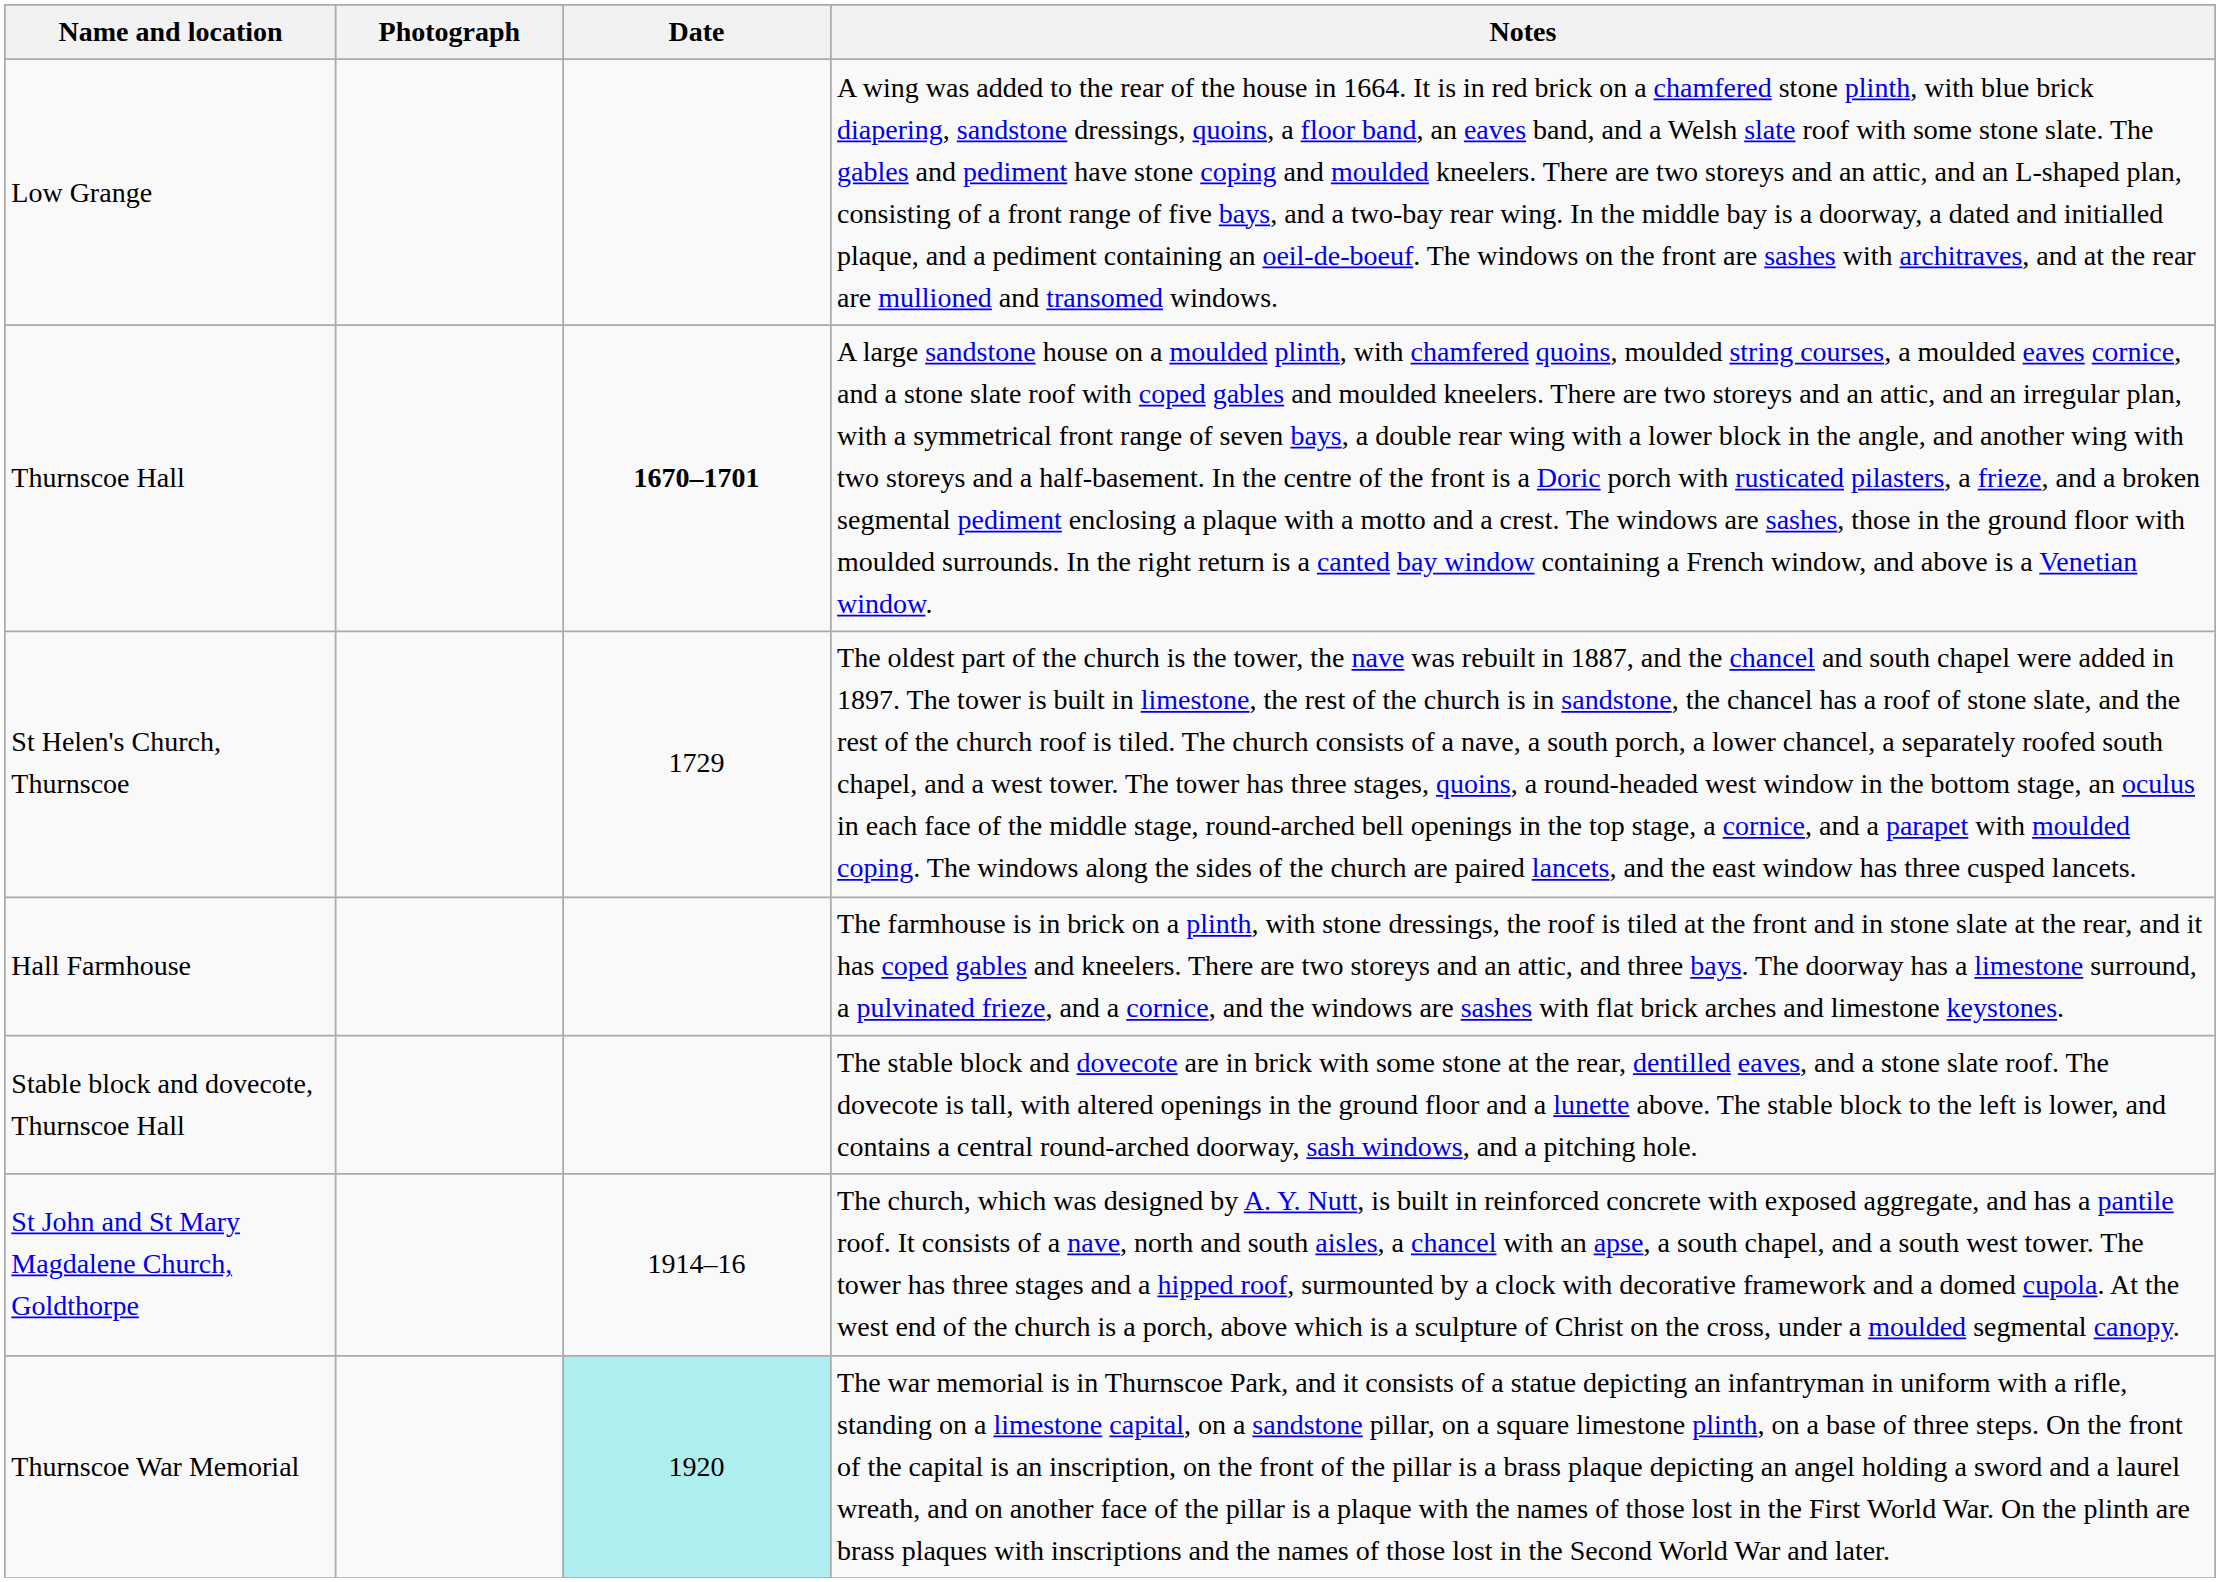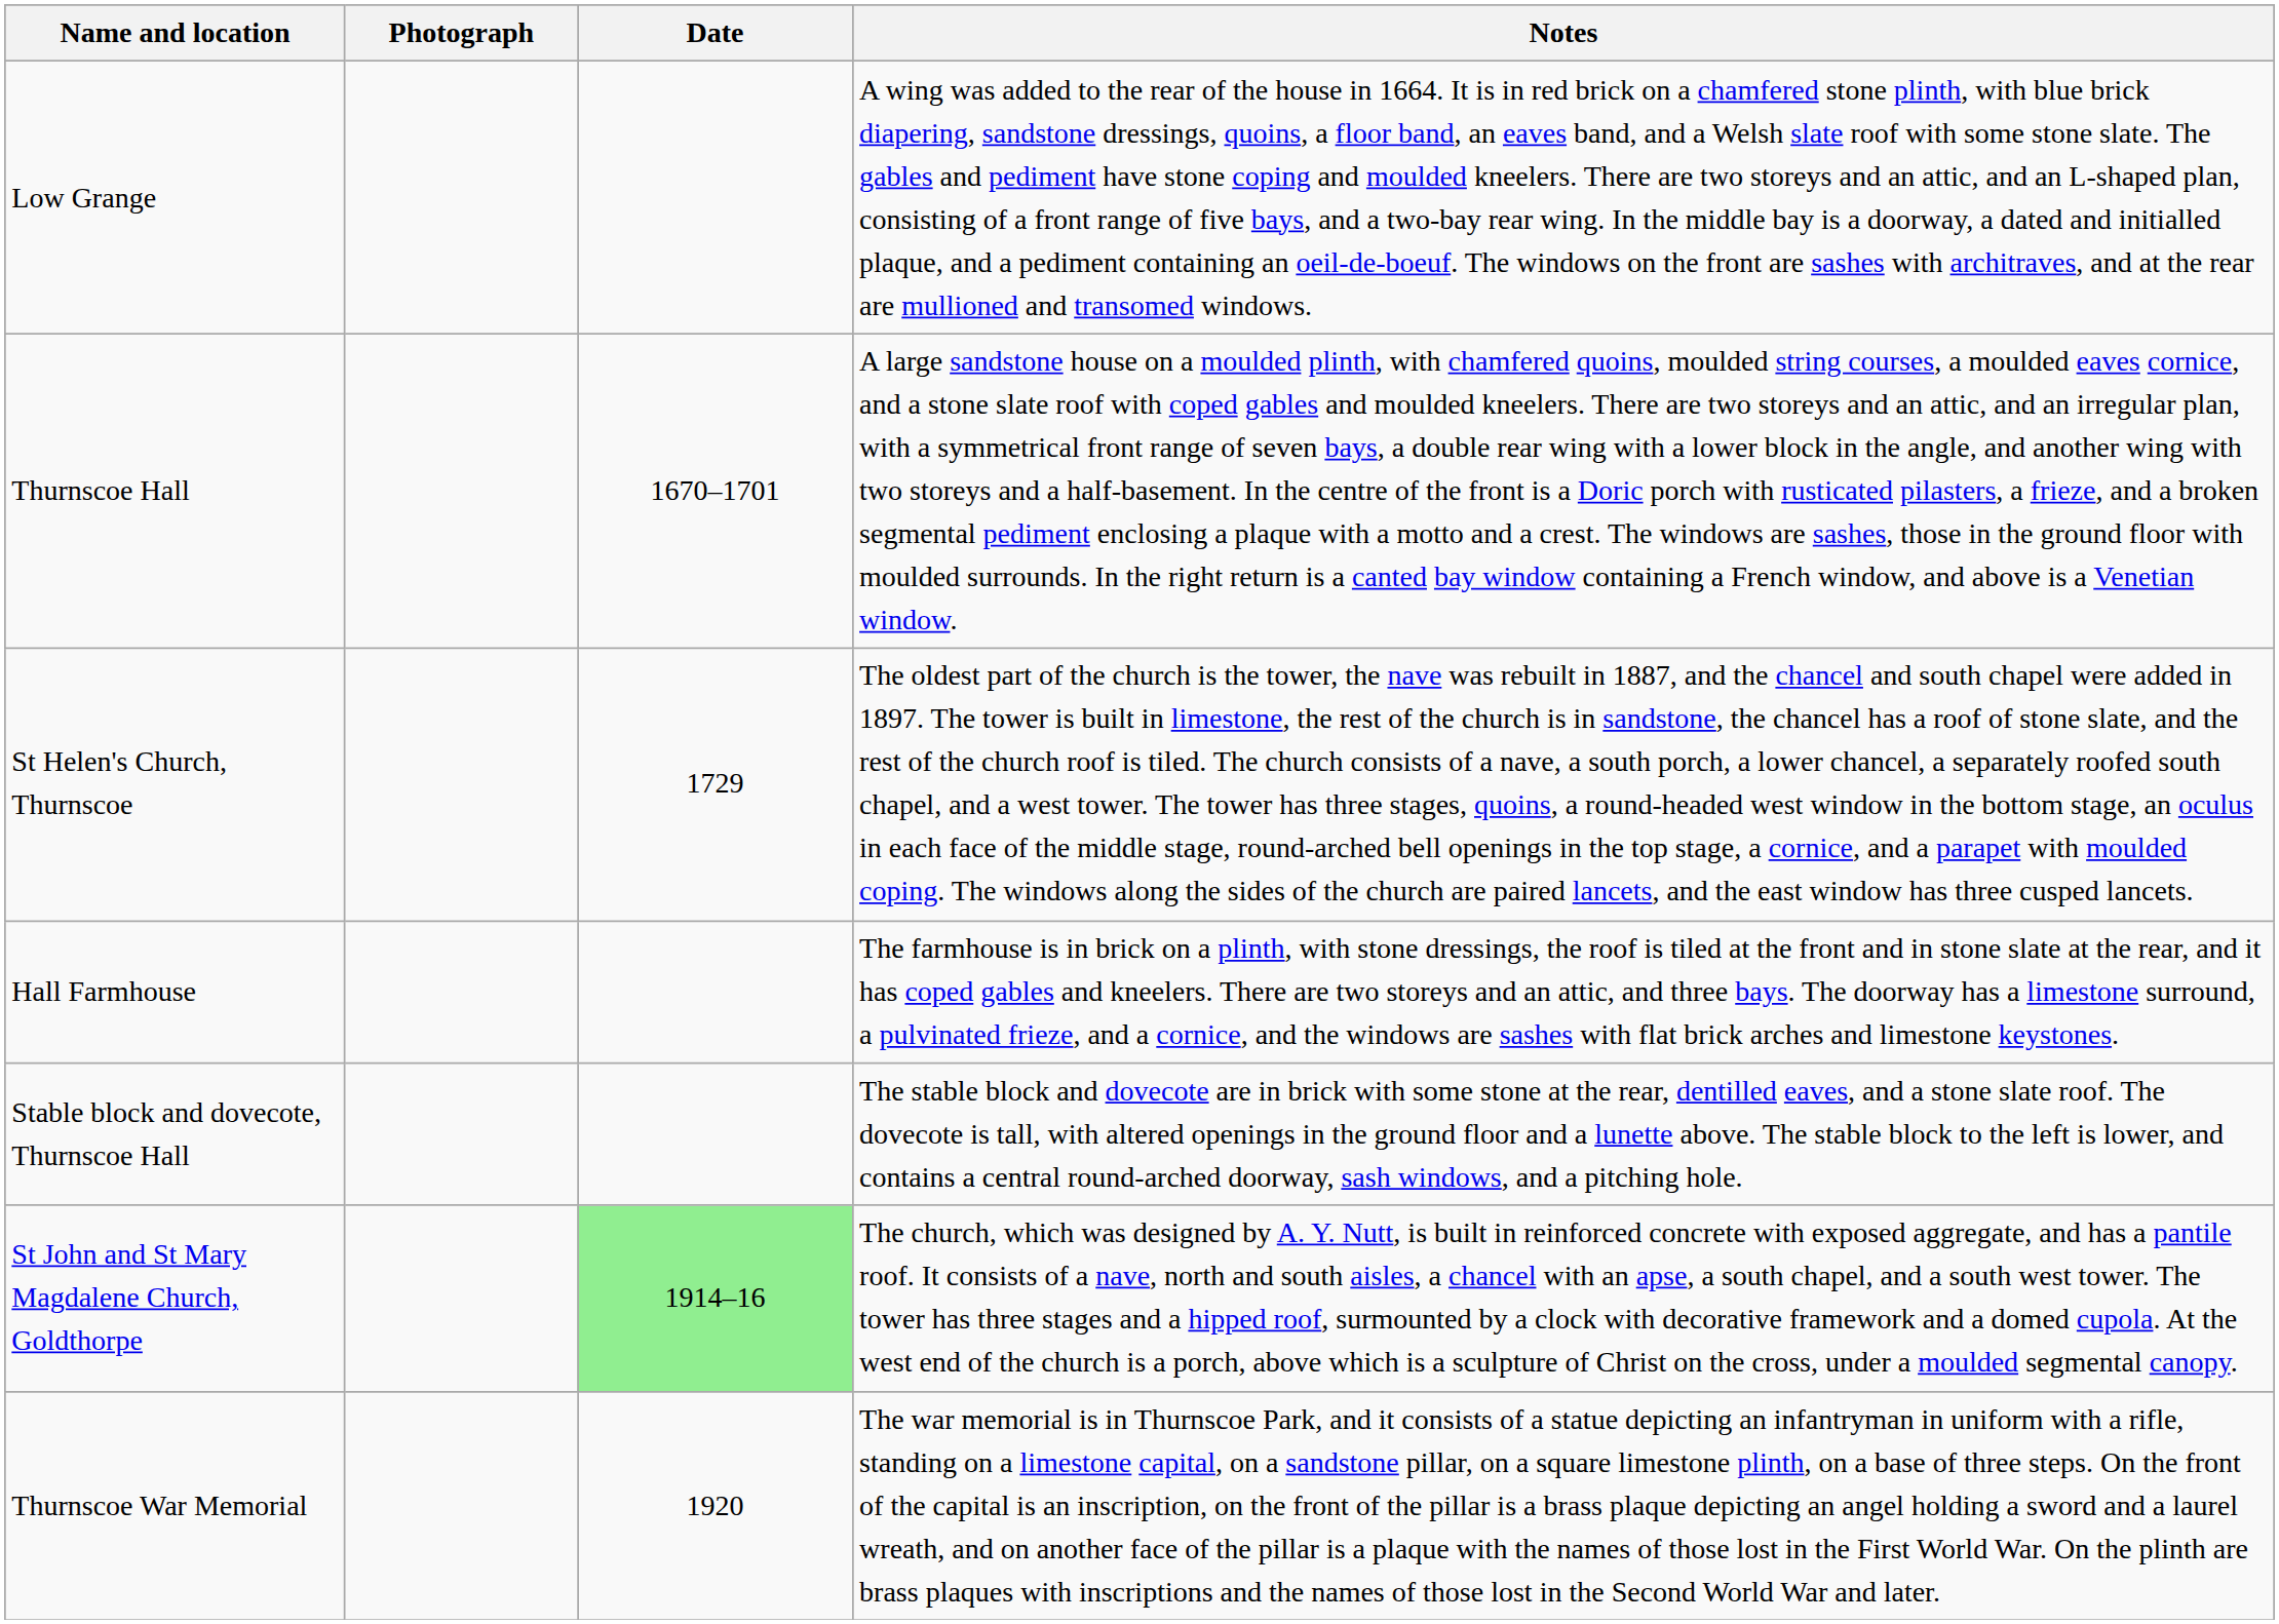Thurnscoe Hall | Date: bold -> normal
St John and St Mary Magdalene Church, Goldthorpe | Date: no background -> lightgreen background
Thurnscoe War Memorial | Date: paleturquoise background -> no background
